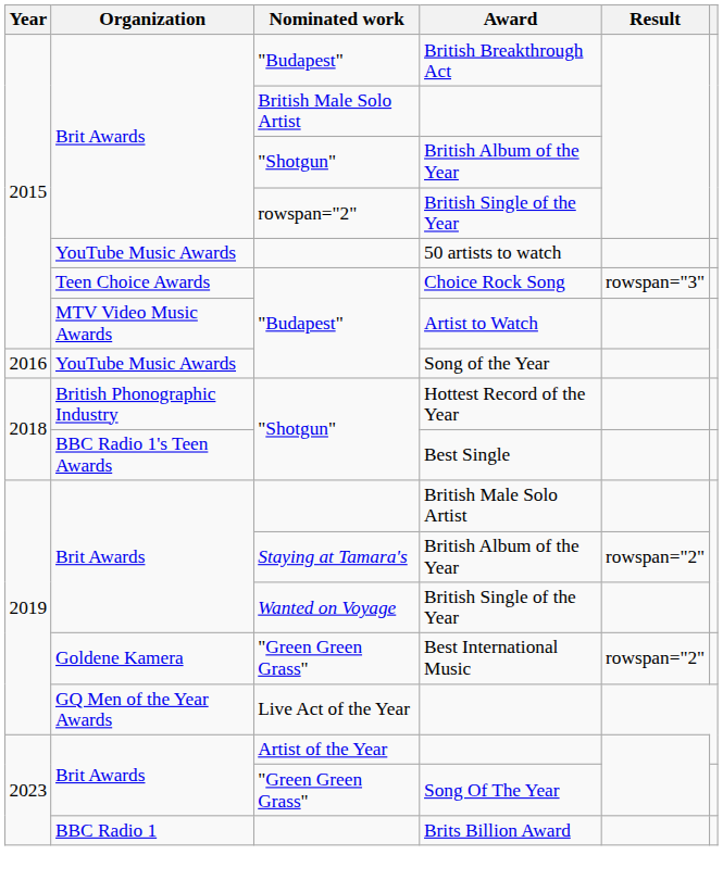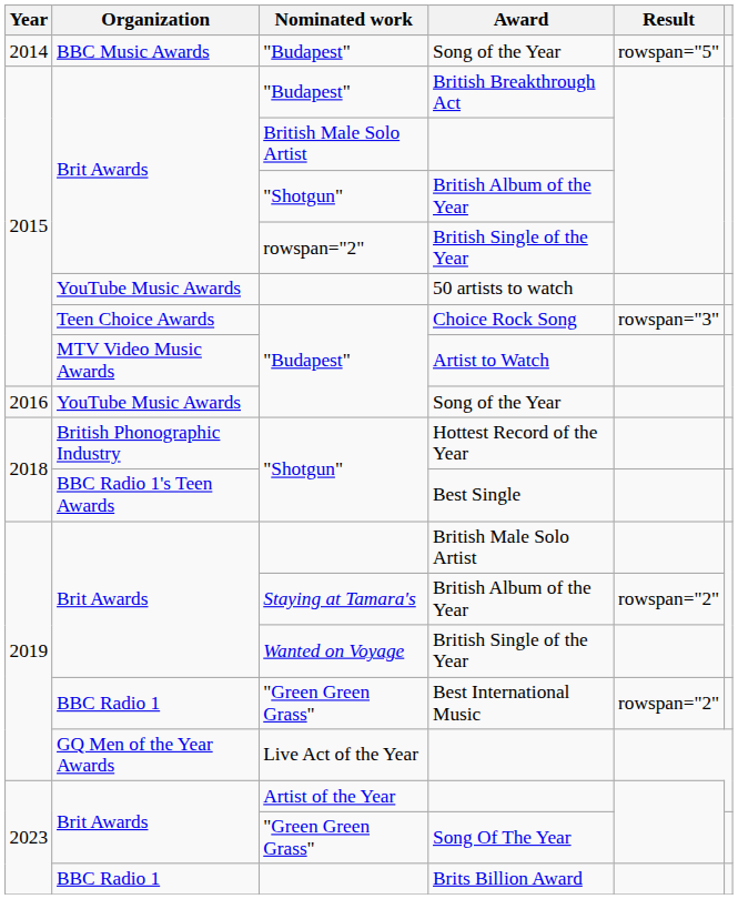+ row: 2014 | BBC Music Awards | "Budapest" | Song of the Year | rowspan="5"
Best International Music | Organization: Goldene Kamera -> BBC Radio 1
